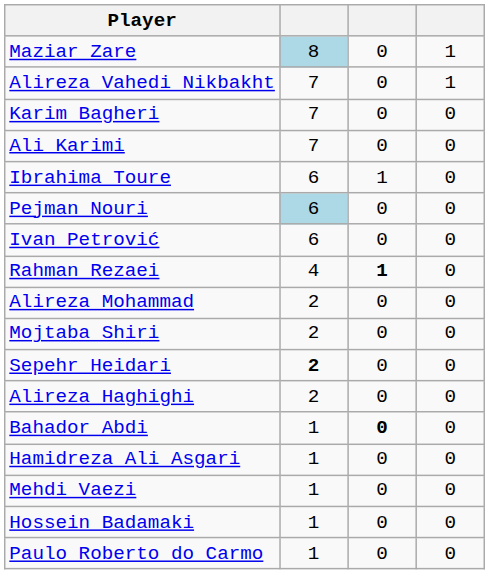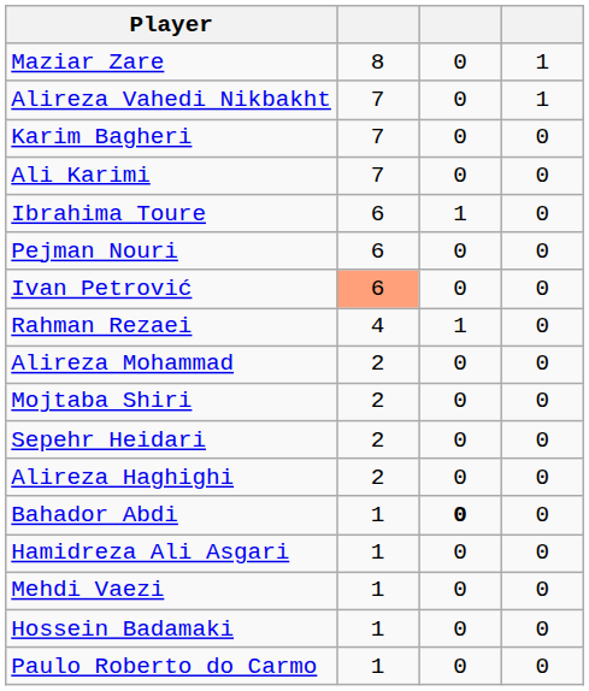Maziar Zare | column 2: lightblue background -> no background
Pejman Nouri | column 2: lightblue background -> no background
Ivan Petrović | column 2: no background -> lightsalmon background
Rahman Rezaei | column 3: bold -> normal
Sepehr Heidari | column 2: bold -> normal
